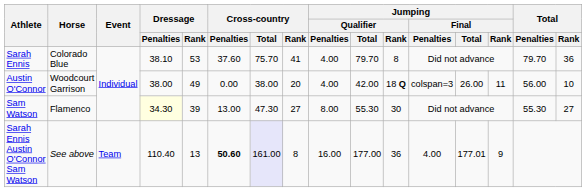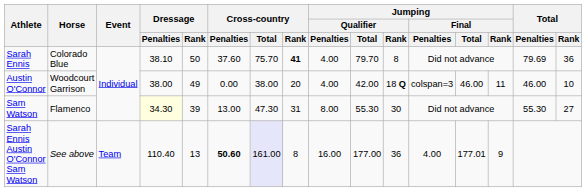Sarah Ennis | Dressage / Rank: 53 -> 50
Sarah Ennis | Cross-country / Rank: normal -> bold
Sarah Ennis | Total / Penalties: 79.70 -> 79.69
Austin O'Connor | Jumping / Final / Total: 26.00 -> 46.00
Austin O'Connor | Total / Penalties: 56.00 -> 46.00
Sam Watson | Cross-country / Rank: 27 -> 31
